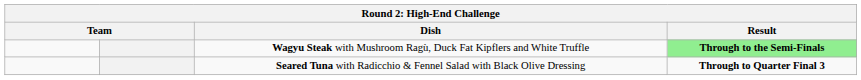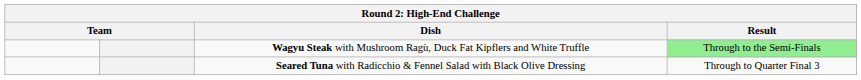row 3 | Result: bold -> normal
row 4 | Result: bold -> normal
